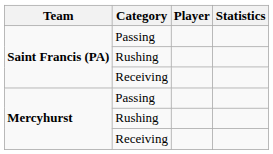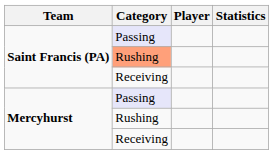Saint Francis (PA) / Passing | Category: no background -> lavender background
Saint Francis (PA) / Rushing | Category: no background -> lightsalmon background
Mercyhurst / Passing | Category: no background -> lavender background
